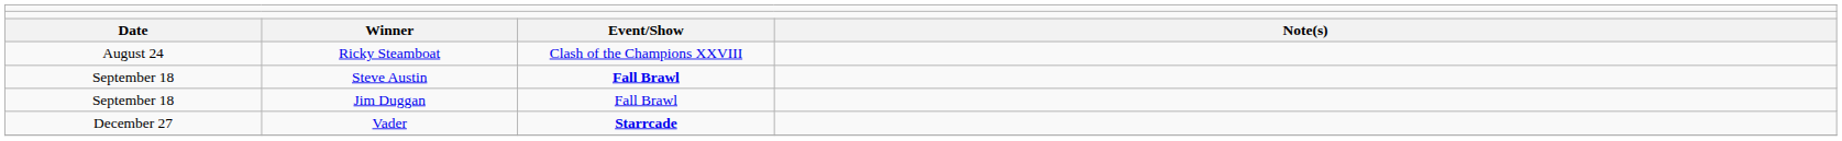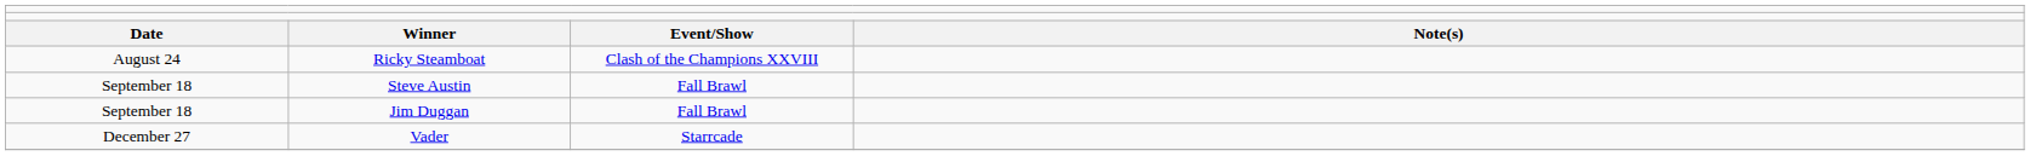Steve Austin | column 3: bold -> normal
Vader | column 3: bold -> normal
